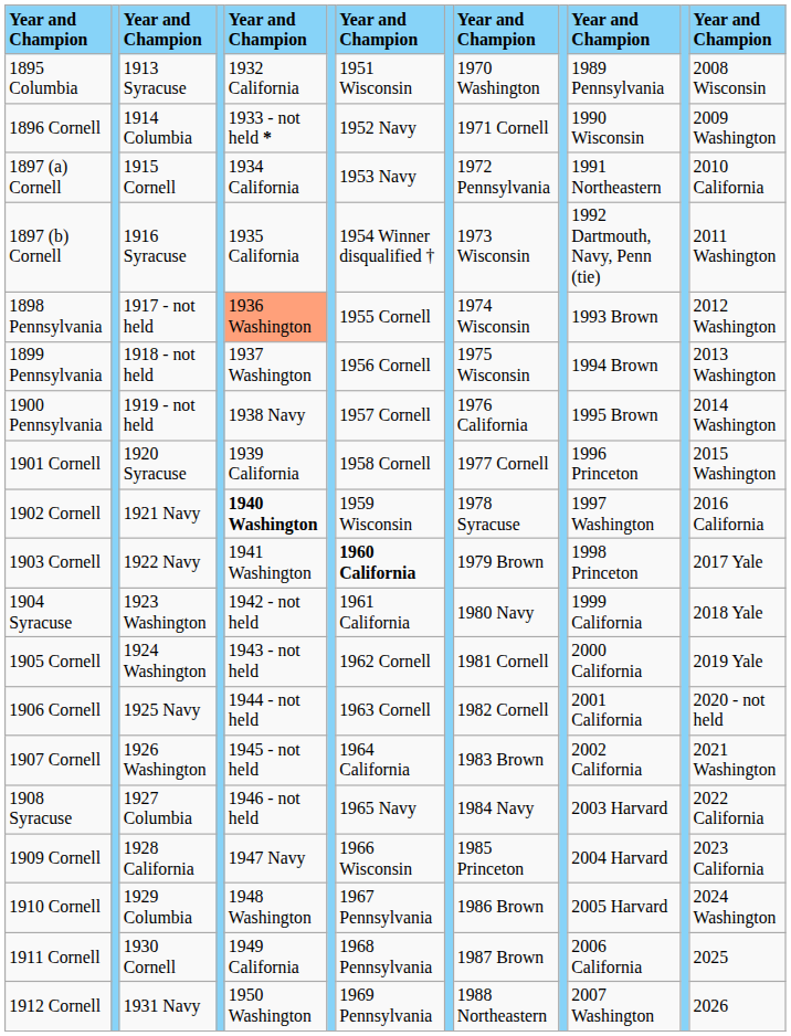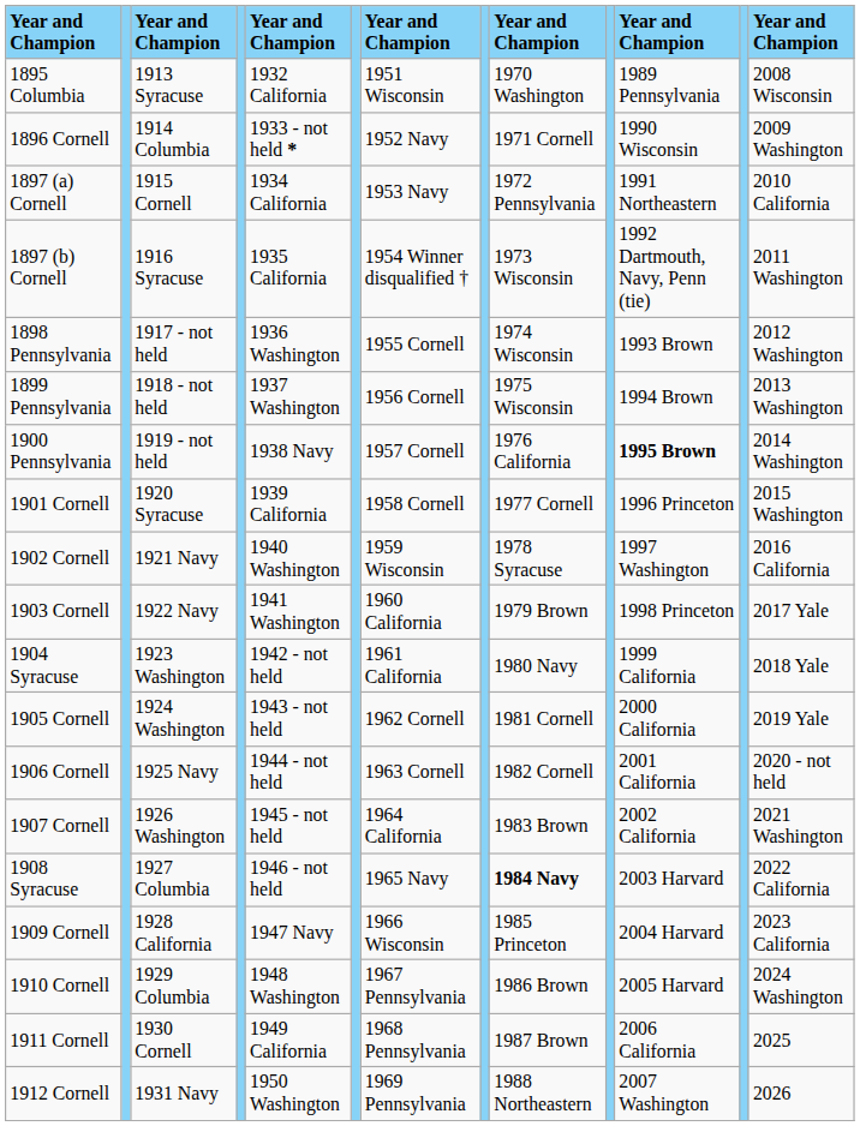1898 Pennsylvania | column 5: lightsalmon background -> no background
1900 Pennsylvania | column 11: normal -> bold
1902 Cornell | column 5: bold -> normal
1903 Cornell | column 7: bold -> normal
1908 Syracuse | column 9: normal -> bold
